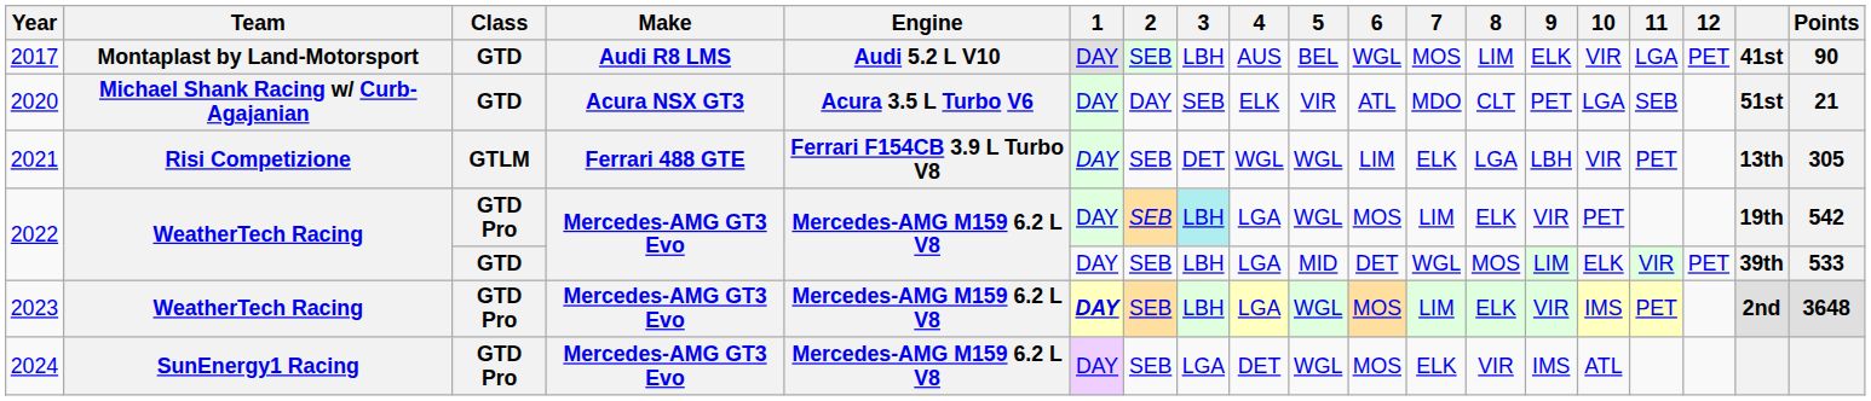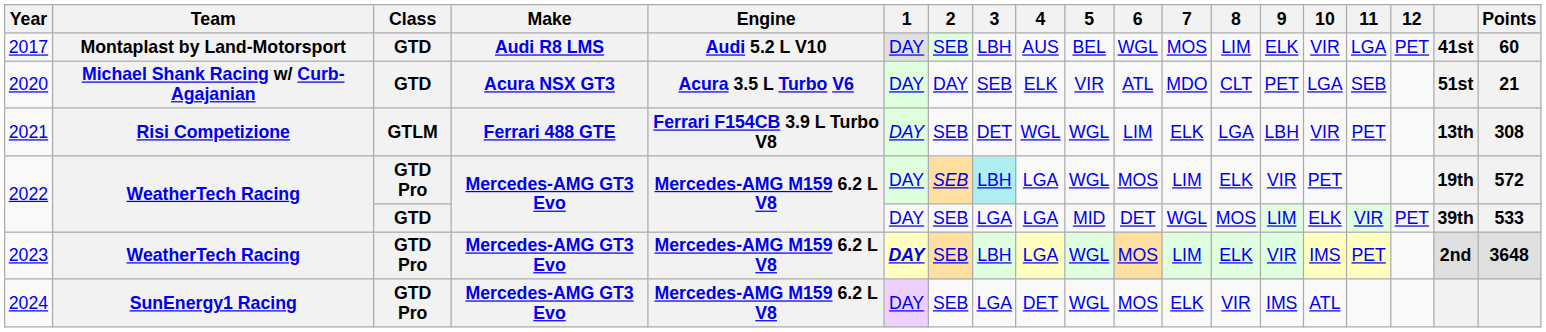2017 | Points: 90 -> 60
2021 | Points: 305 -> 308
2022 / GTD Pro | Points: 542 -> 572
2022 / GTD | 3: LBH -> LGA
